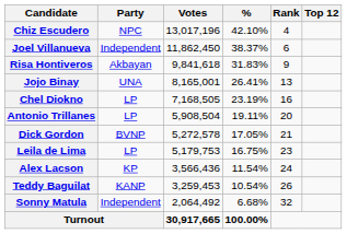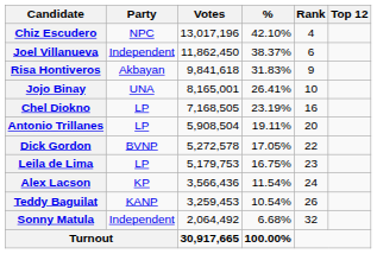Jojo Binay | Rank: 13 -> 10
Dick Gordon | Rank: 21 -> 22
